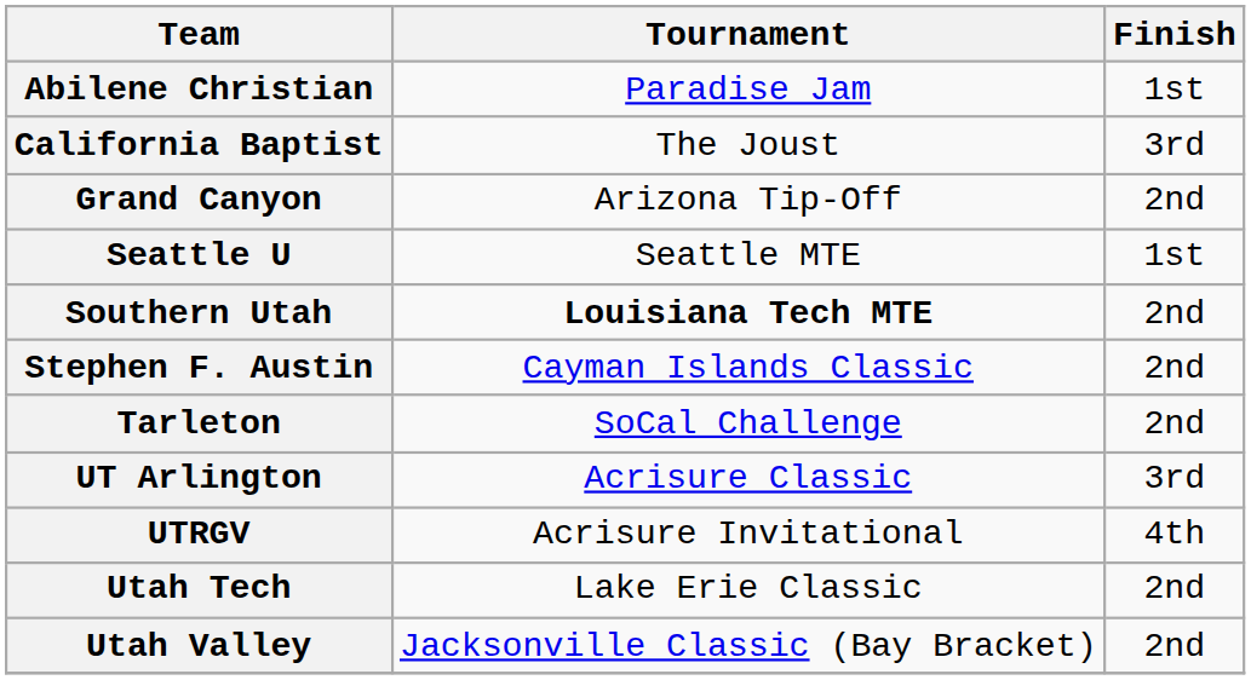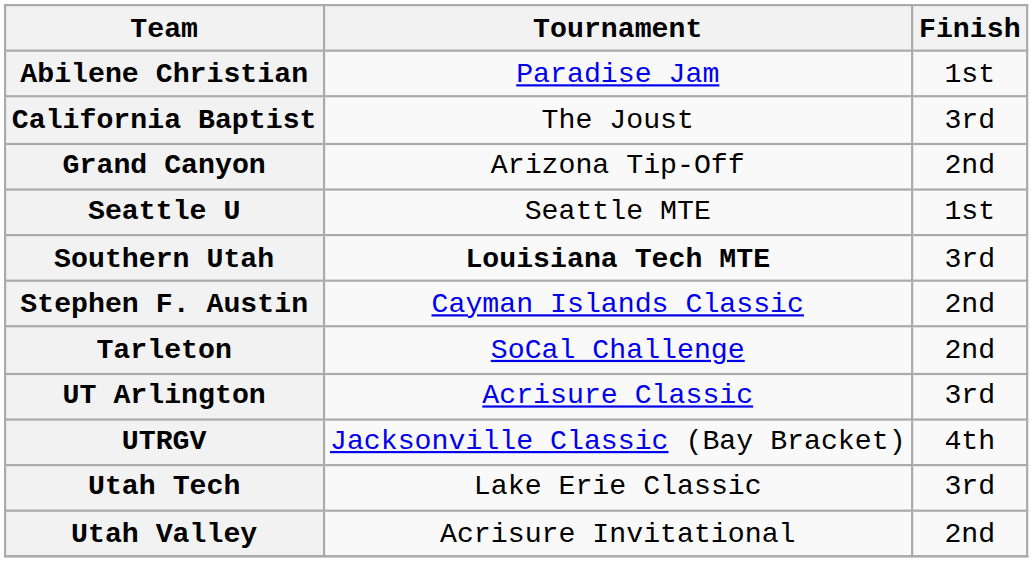Southern Utah | Finish: 2nd -> 3rd
UTRGV | Tournament: Acrisure Invitational -> Jacksonville Classic (Bay Bracket)
Utah Tech | Finish: 2nd -> 3rd
Utah Valley | Tournament: Jacksonville Classic (Bay Bracket) -> Acrisure Invitational
